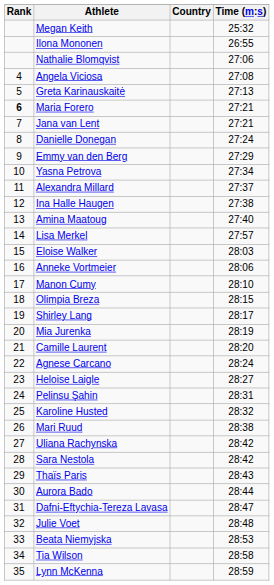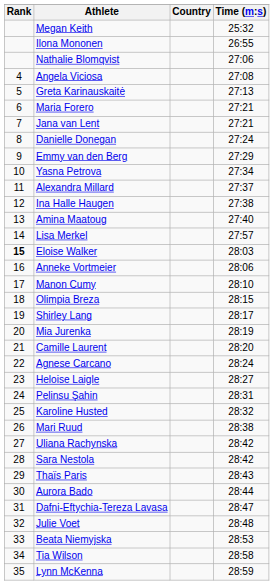Maria Forero | Rank: bold -> normal
Eloise Walker | Rank: normal -> bold
